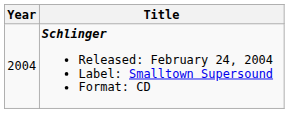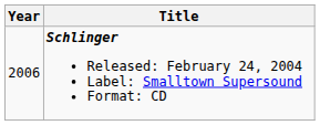row 2 | Year: 2004 -> 2006
